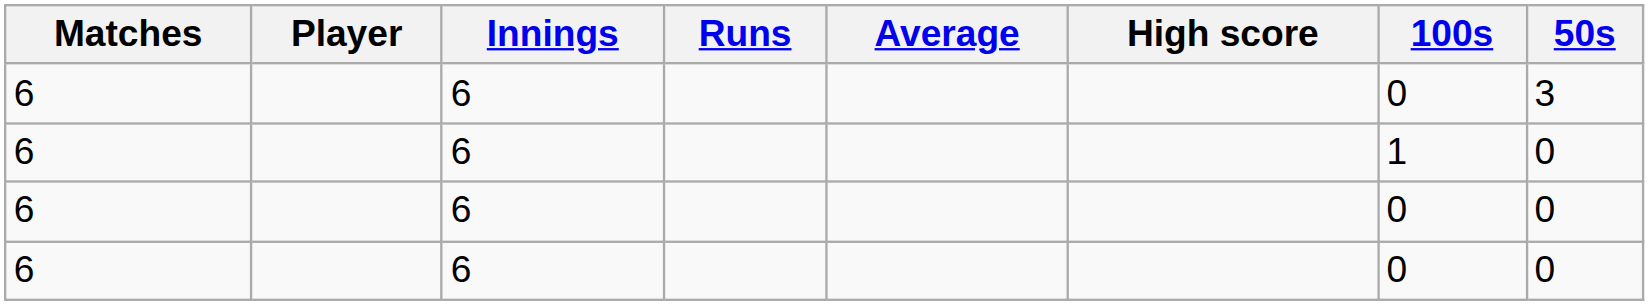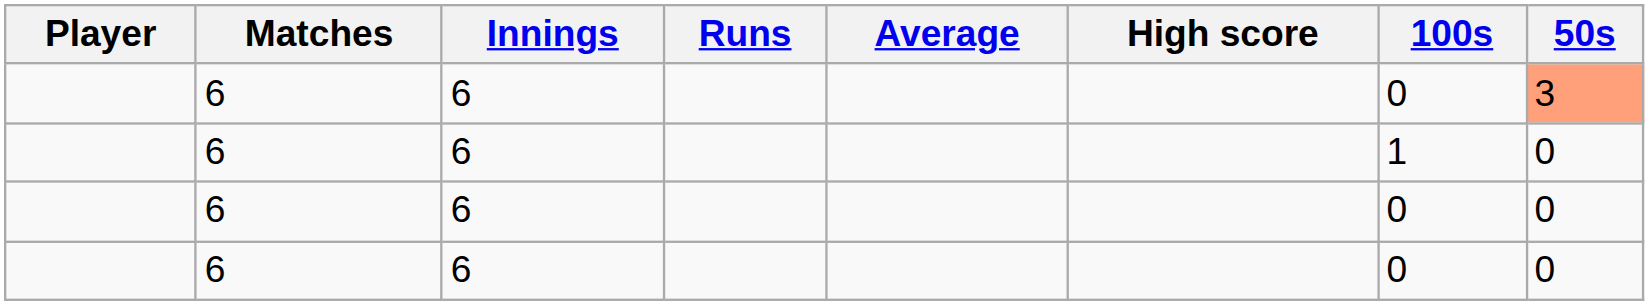columns swapped: Player <-> Matches
row 2 | 50s: no background -> lightsalmon background
